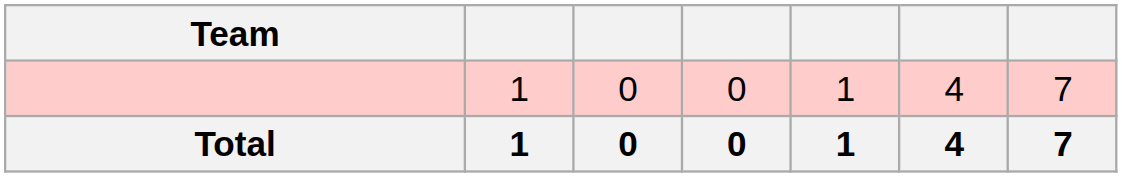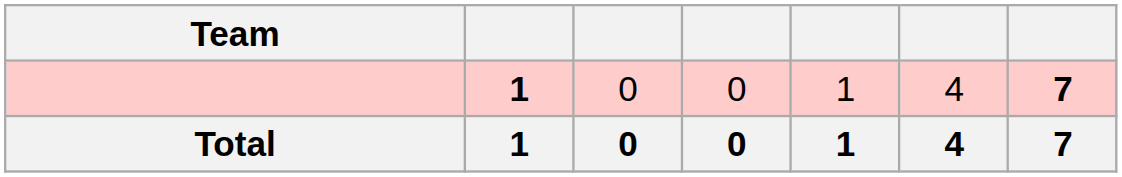row 2 | column 2: normal -> bold
row 2 | column 7: normal -> bold
